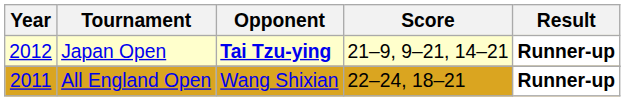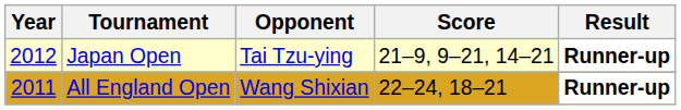Japan Open | Opponent: bold -> normal
